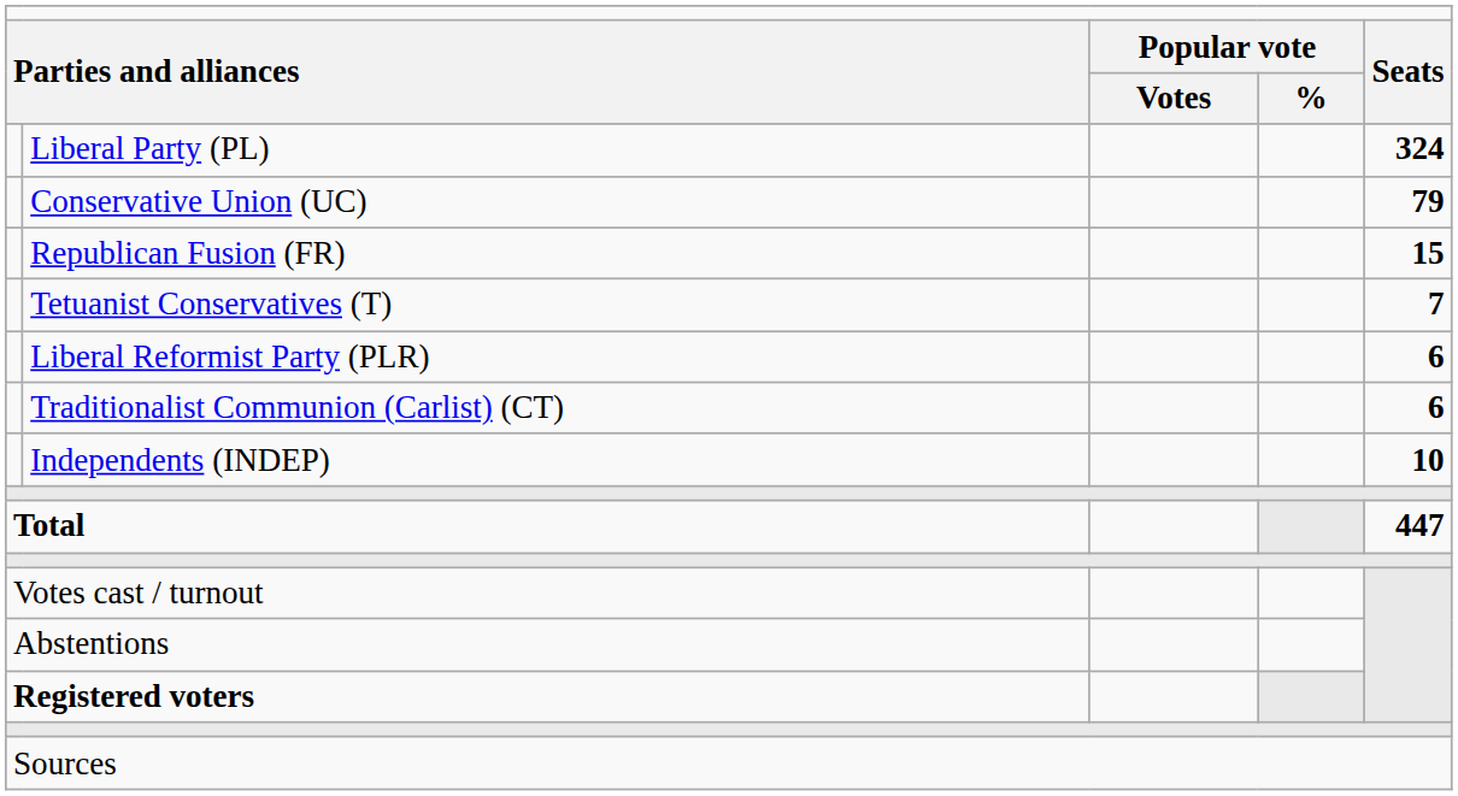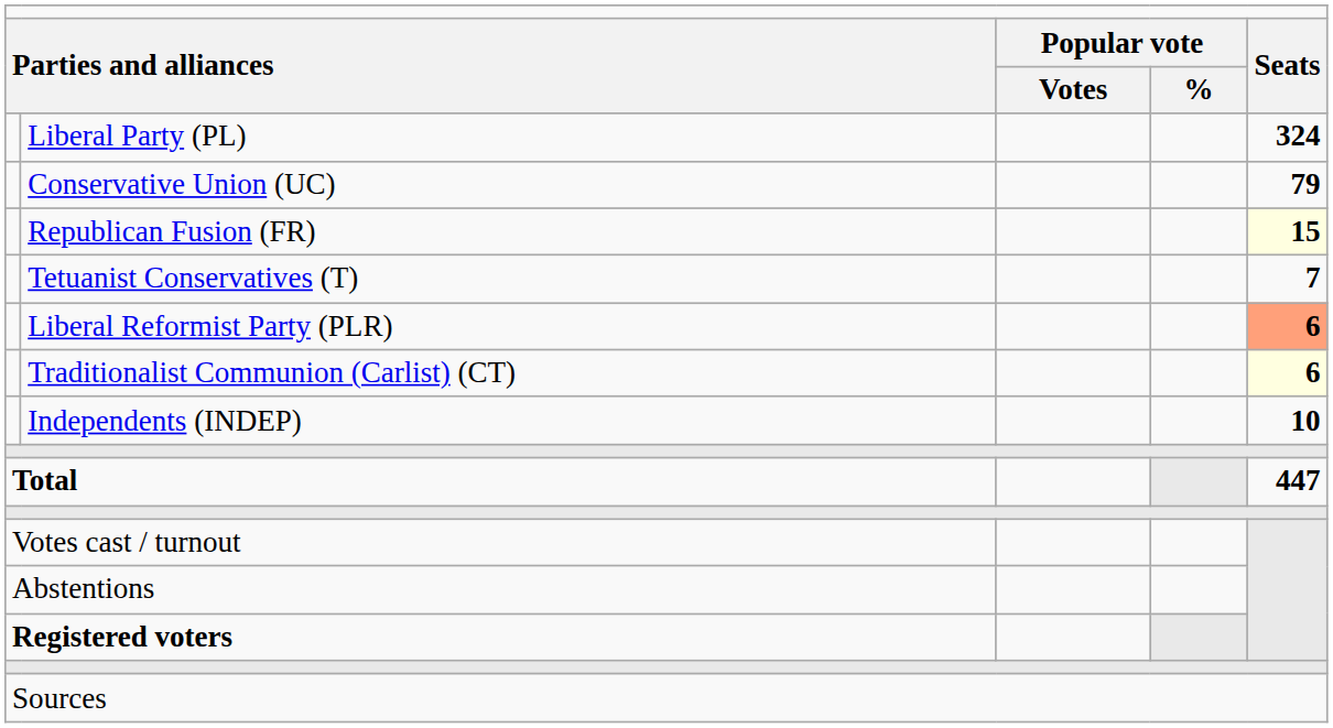Republican Fusion (FR) | column 5: no background -> lightyellow background
Liberal Reformist Party (PLR) | column 5: no background -> lightsalmon background
Traditionalist Communion (Carlist) (CT) | column 5: no background -> lightyellow background
